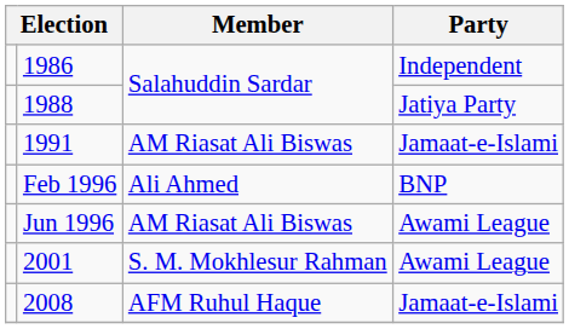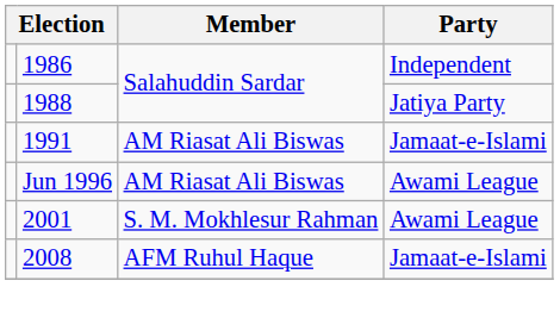- row: Feb 1996 | Ali Ahmed | BNP
